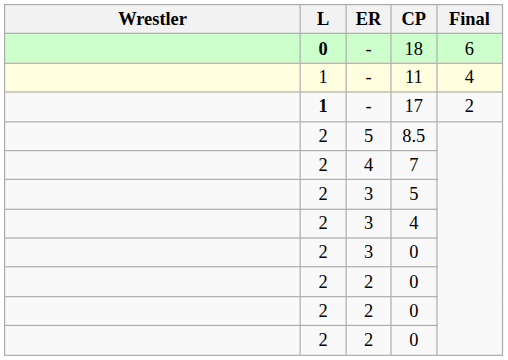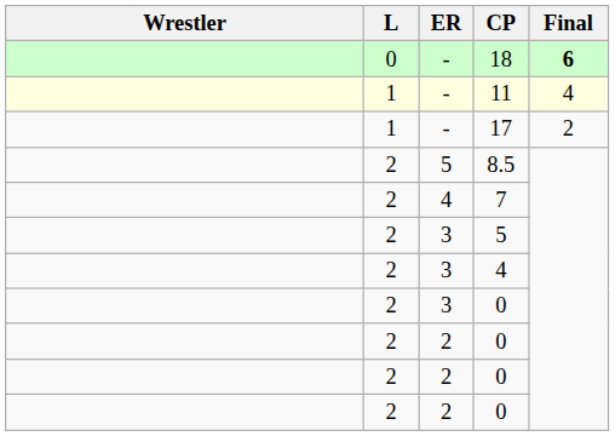18 | L: bold -> normal
18 | Final: normal -> bold
17 | L: bold -> normal
